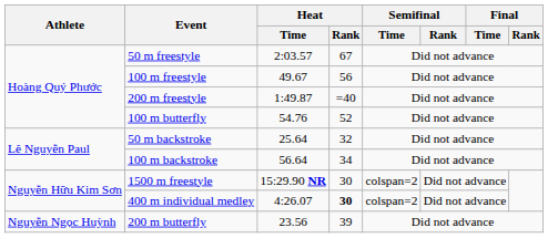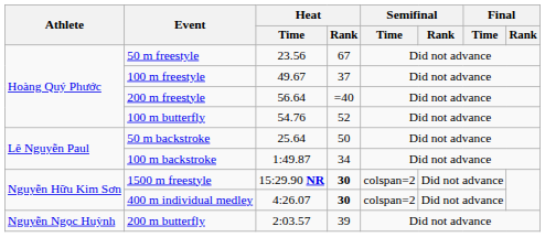50 m freestyle | Heat / Time: 2:03.57 -> 23.56
100 m freestyle | Heat / Rank: 56 -> 37
200 m freestyle | Heat / Time: 1:49.87 -> 56.64
50 m backstroke | Heat / Rank: 32 -> 50
100 m backstroke | Heat / Time: 56.64 -> 1:49.87
1500 m freestyle | Heat / Rank: normal -> bold
200 m butterfly | Heat / Time: 23.56 -> 2:03.57
